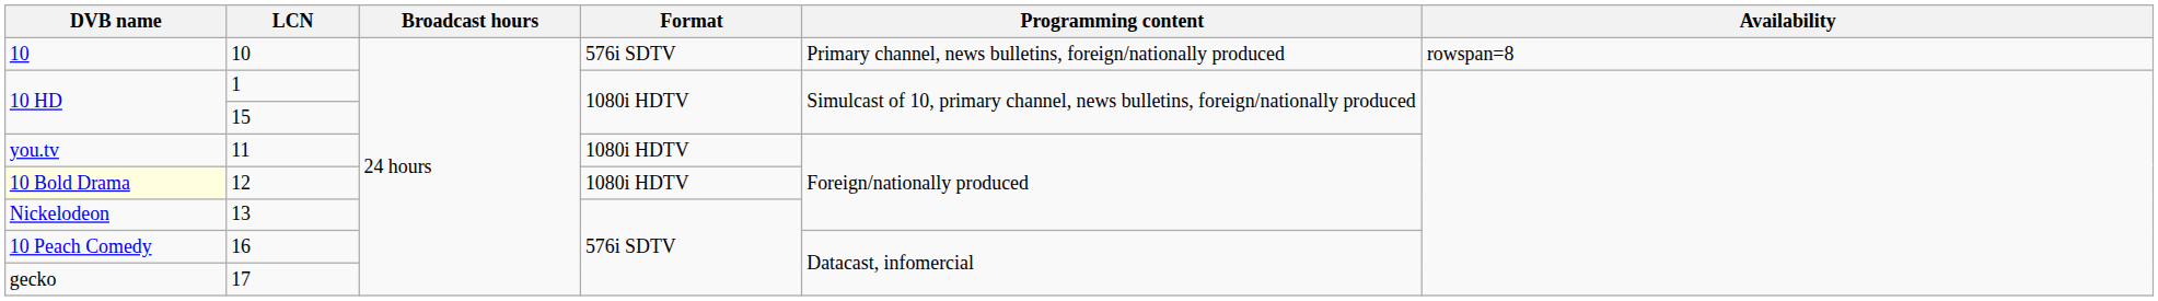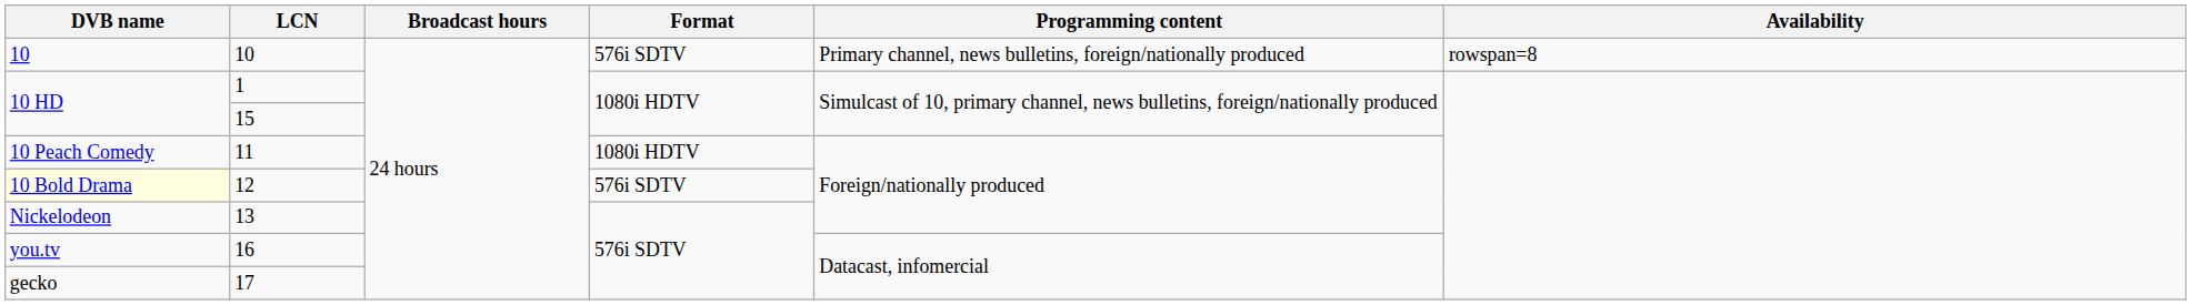11 | DVB name: you.tv -> 10 Peach Comedy
12 | Format: 1080i HDTV -> 576i SDTV
16 | DVB name: 10 Peach Comedy -> you.tv
